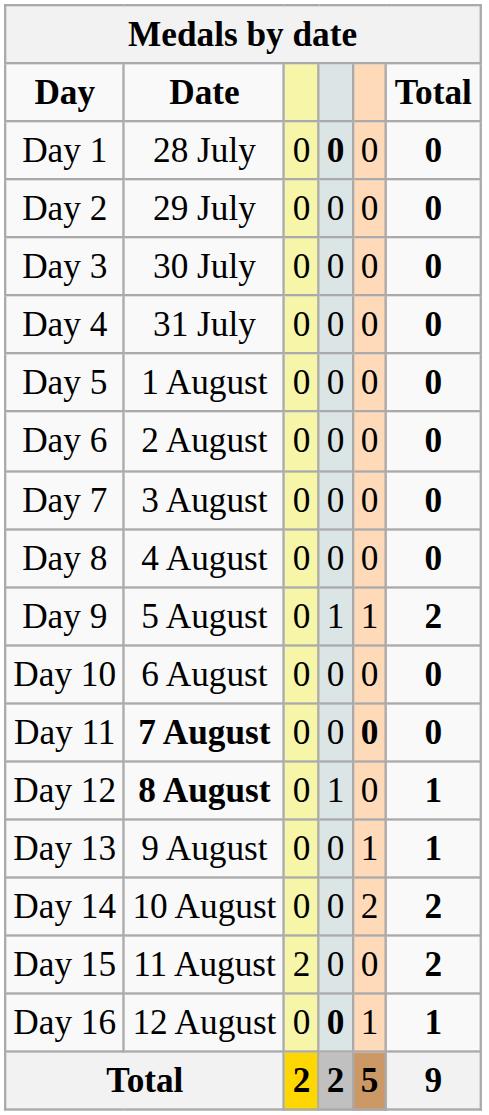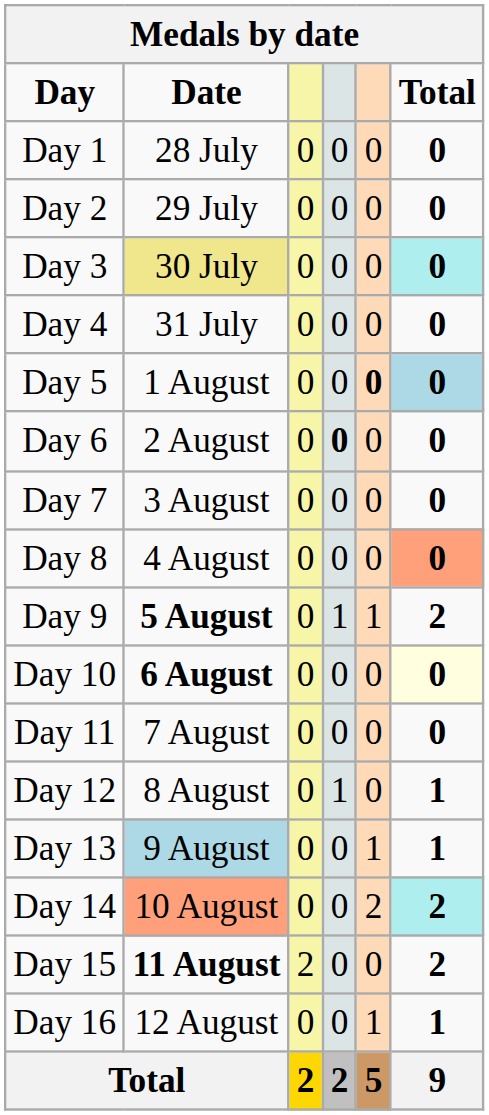Day 1 | column 4: bold -> normal
Day 3 | Date: no background -> khaki background
Day 3 | Total: no background -> paleturquoise background
Day 5 | column 5: normal -> bold
Day 5 | Total: no background -> lightblue background
Day 6 | column 4: normal -> bold
Day 8 | Total: no background -> lightsalmon background
Day 9 | Date: normal -> bold
Day 10 | Date: normal -> bold
Day 10 | Total: no background -> lightyellow background
Day 11 | Date: bold -> normal
Day 11 | column 5: bold -> normal
Day 12 | Date: bold -> normal
Day 13 | Date: no background -> lightblue background
Day 14 | Date: no background -> lightsalmon background
Day 14 | Total: no background -> paleturquoise background
Day 15 | Date: normal -> bold
Day 16 | column 4: bold -> normal
